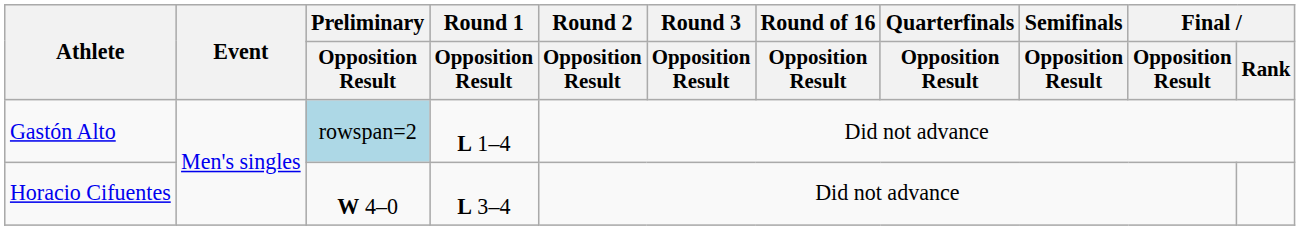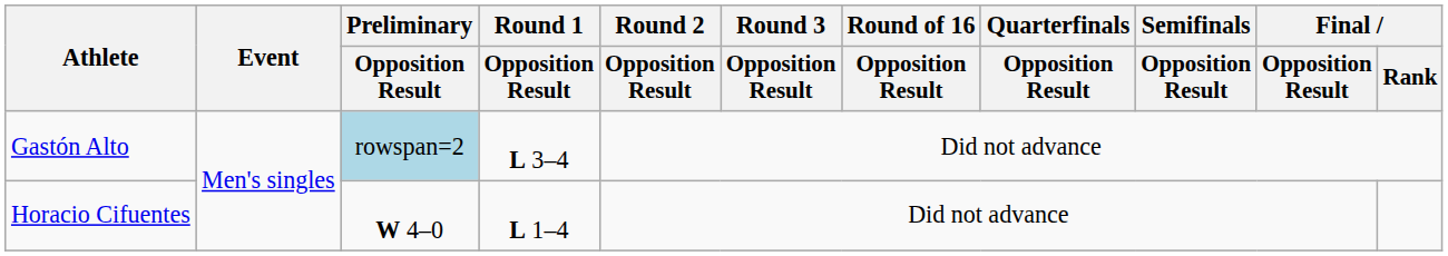Gastón Alto | Round 1 / Opposition Result: L 1–4 -> L 3–4
Horacio Cifuentes | Round 1 / Opposition Result: L 3–4 -> L 1–4
